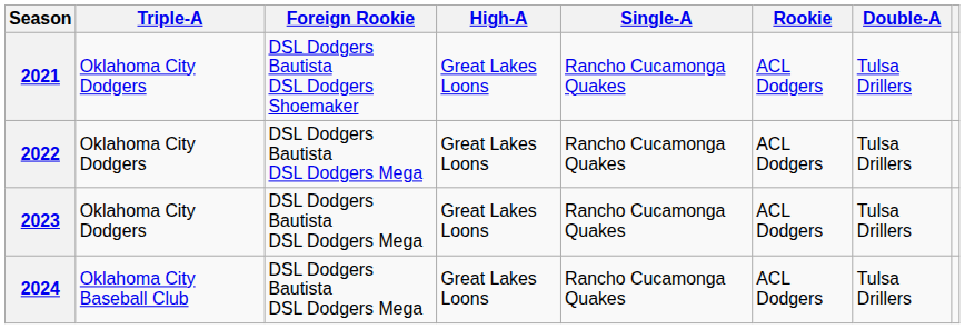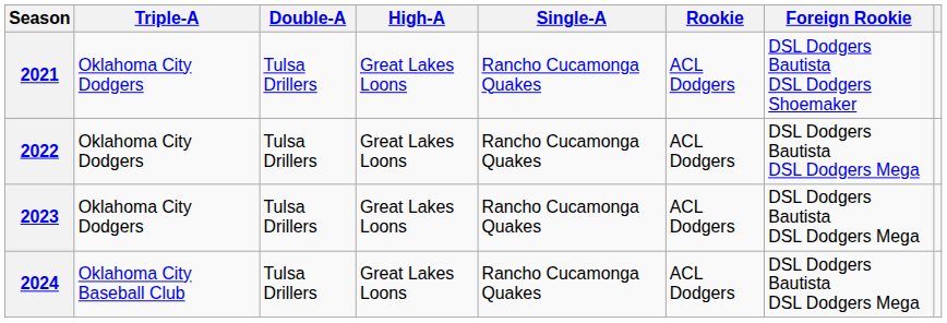columns swapped: Double-A <-> Foreign Rookie
